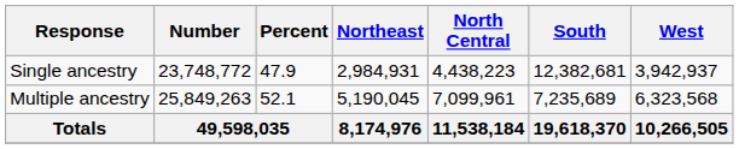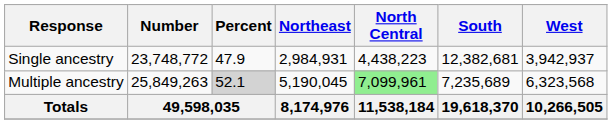Multiple ancestry | Percent: no background -> lightgrey background
Multiple ancestry | North Central: no background -> lightgreen background
